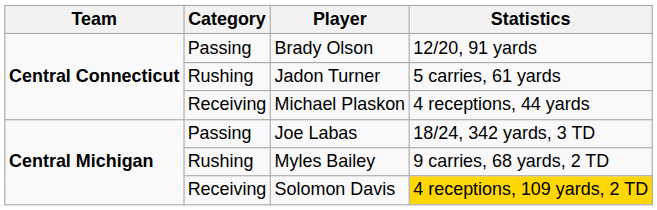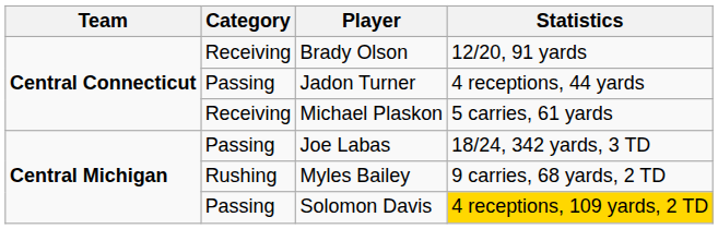Brady Olson | Category: Passing -> Receiving
Jadon Turner | Category: Rushing -> Passing
Jadon Turner | Statistics: 5 carries, 61 yards -> 4 receptions, 44 yards
Michael Plaskon | Statistics: 4 receptions, 44 yards -> 5 carries, 61 yards
Solomon Davis | Category: Receiving -> Passing
